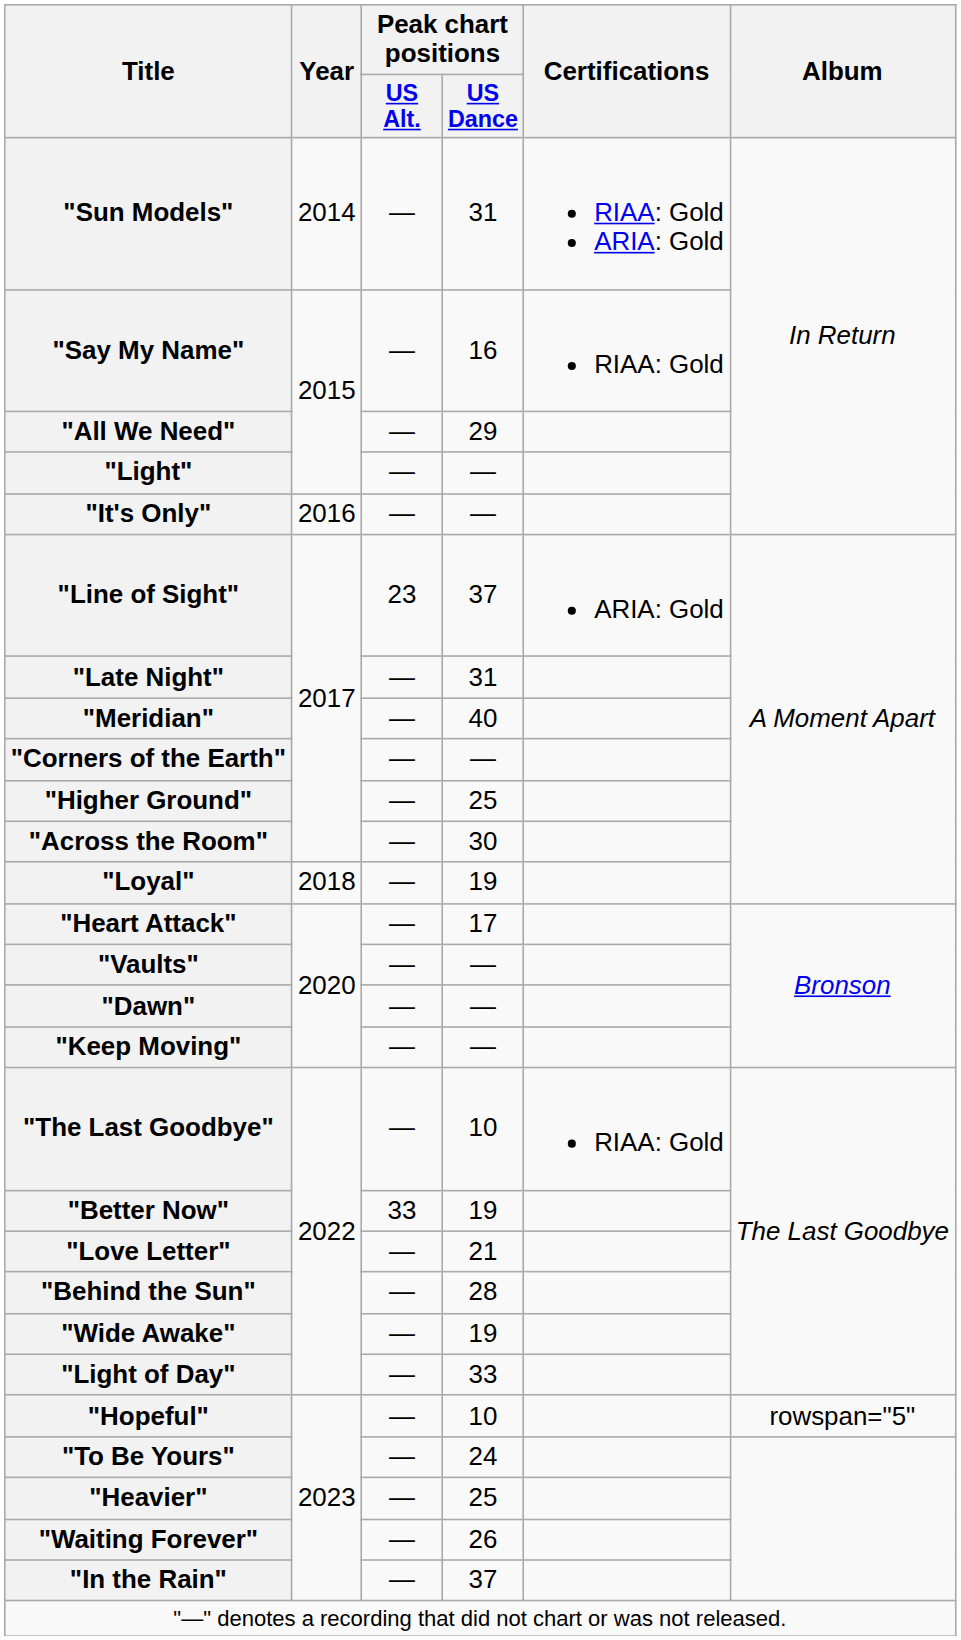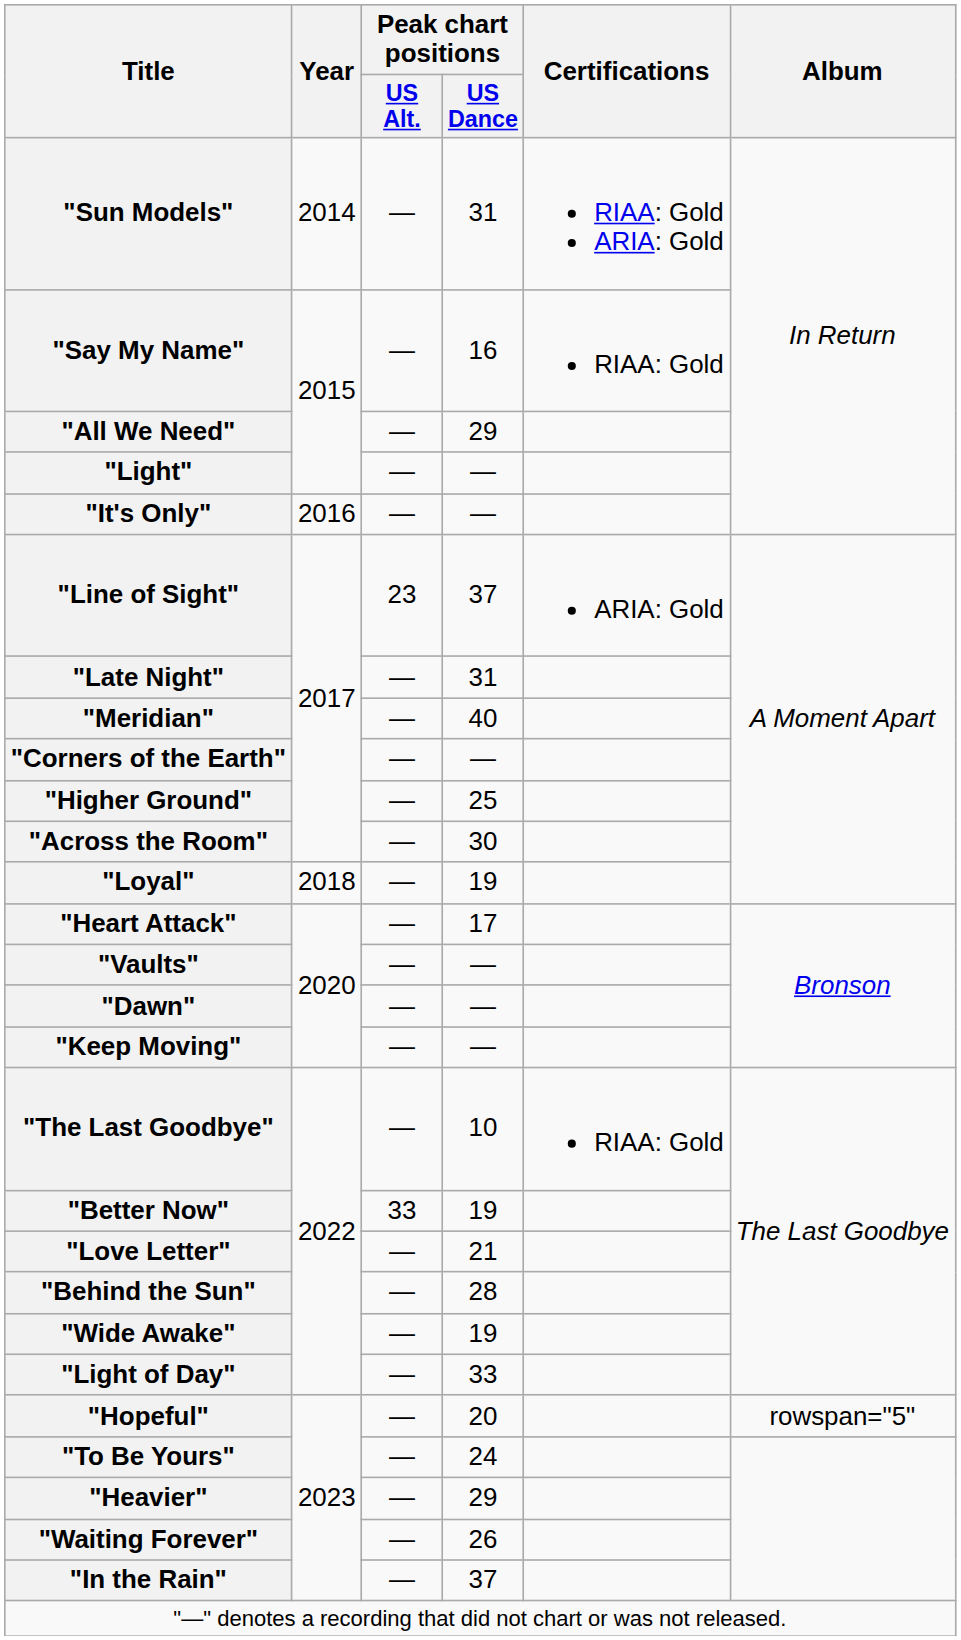"Hopeful" | Peak chart positions / US Dance: 10 -> 20
"Heavier" | Peak chart positions / US Dance: 25 -> 29
